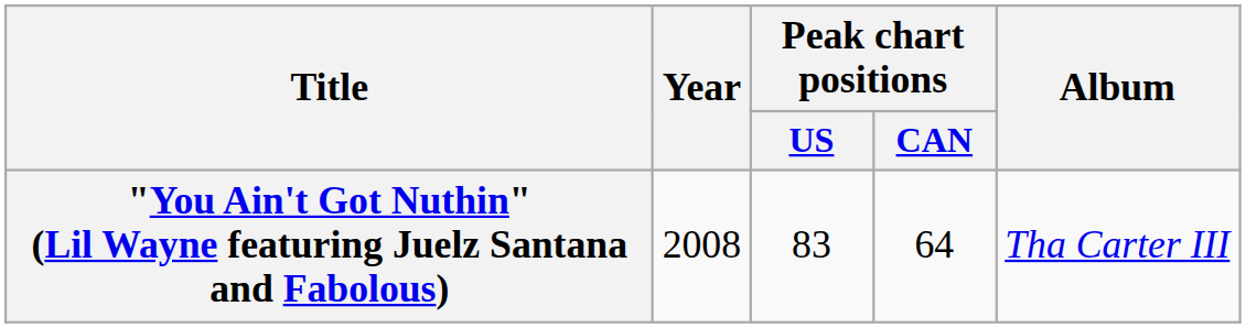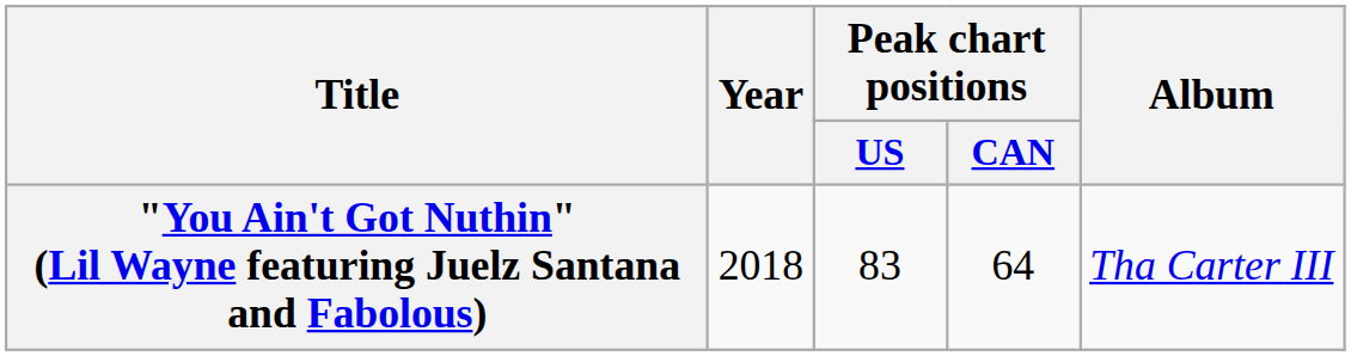row 3 | Year: 2008 -> 2018
